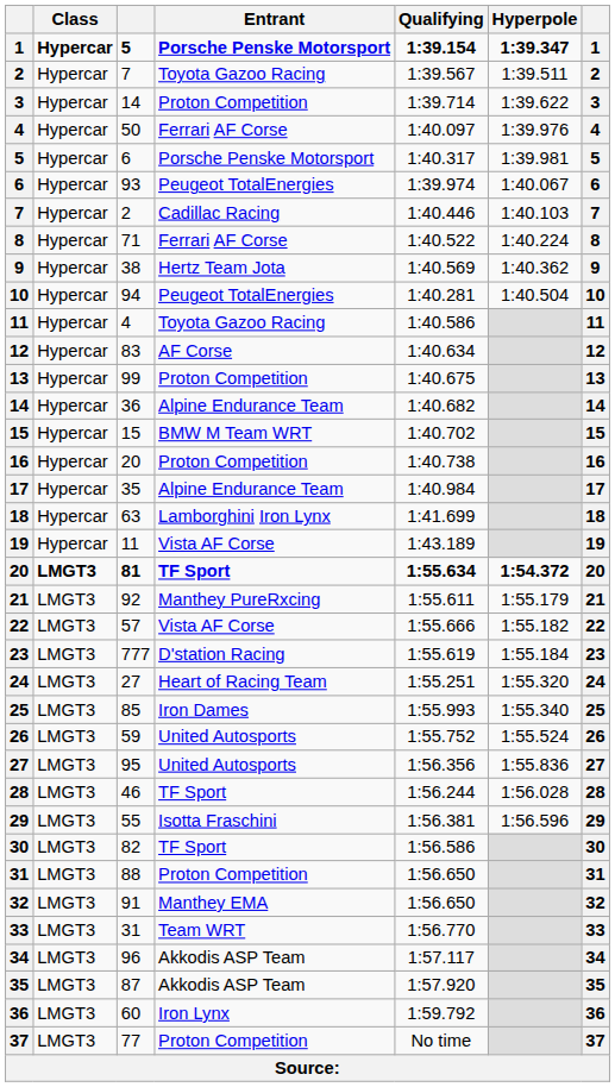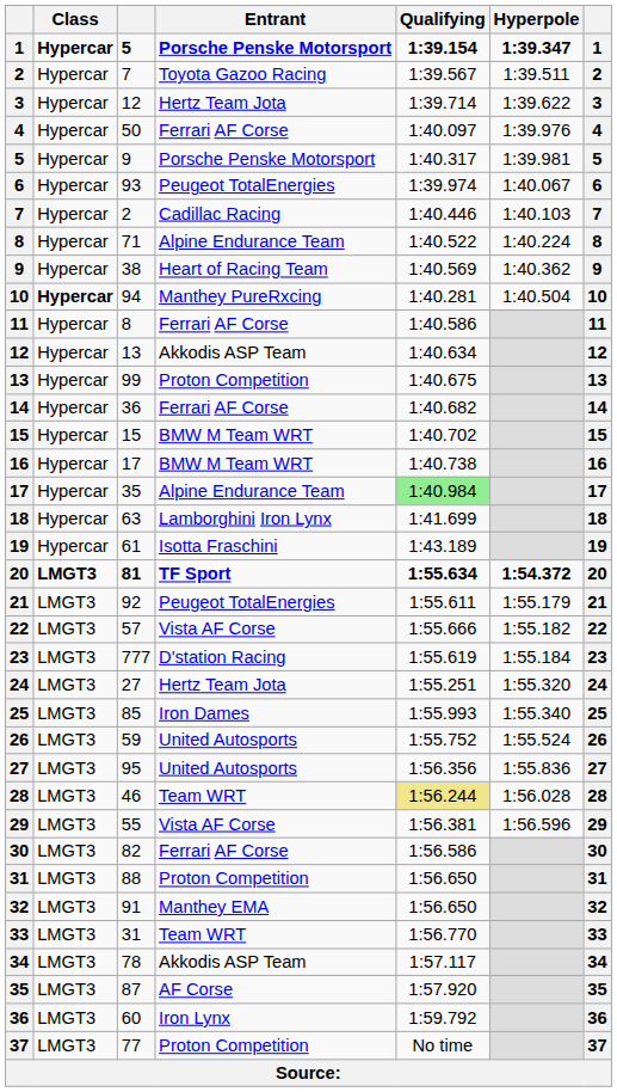row 4 | column 3: 14 -> 12
row 4 | Entrant: Proton Competition -> Hertz Team Jota
row 6 | column 3: 6 -> 9
row 9 | Entrant: Ferrari AF Corse -> Alpine Endurance Team
row 10 | Entrant: Hertz Team Jota -> Heart of Racing Team
row 11 | Class: normal -> bold
row 11 | Entrant: Peugeot TotalEnergies -> Manthey PureRxcing
row 12 | column 3: 4 -> 8
row 12 | Entrant: Toyota Gazoo Racing -> Ferrari AF Corse
row 13 | column 3: 83 -> 13
row 13 | Entrant: AF Corse -> Akkodis ASP Team
row 15 | Entrant: Alpine Endurance Team -> Ferrari AF Corse
row 17 | column 3: 20 -> 17
row 17 | Entrant: Proton Competition -> BMW M Team WRT
row 18 | Qualifying: no background -> lightgreen background
row 20 | column 3: 11 -> 61
row 20 | Entrant: Vista AF Corse -> Isotta Fraschini
row 22 | Entrant: Manthey PureRxcing -> Peugeot TotalEnergies
row 25 | Entrant: Heart of Racing Team -> Hertz Team Jota
row 29 | Entrant: TF Sport -> Team WRT
row 29 | Qualifying: no background -> khaki background
row 30 | Entrant: Isotta Fraschini -> Vista AF Corse
row 31 | Entrant: TF Sport -> Ferrari AF Corse
row 35 | column 3: 96 -> 78
row 36 | Entrant: Akkodis ASP Team -> AF Corse
